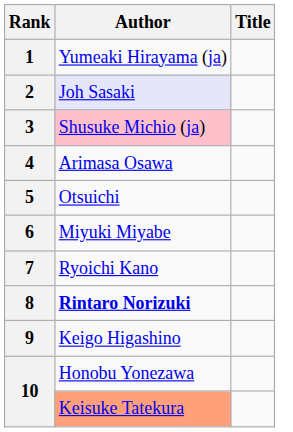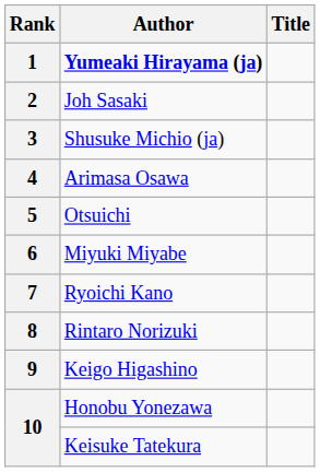1 | Author: normal -> bold
2 | Author: lavender background -> no background
3 | Author: pink background -> no background
8 | Author: bold -> normal
10 / Keisuke Tatekura | Author: lightsalmon background -> no background
